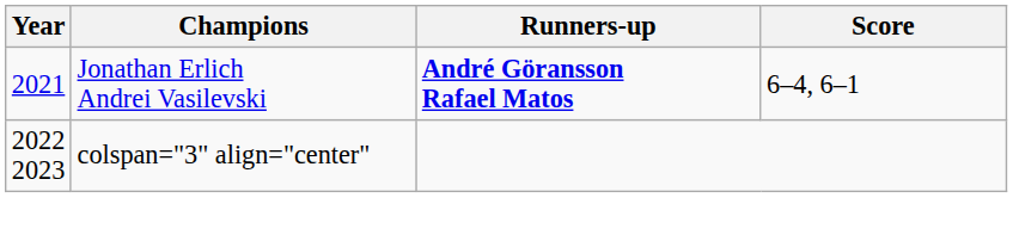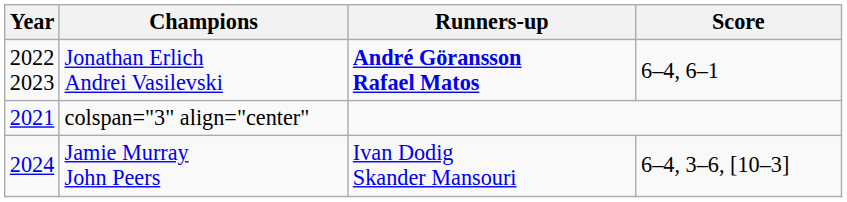Jonathan Erlich Andrei Vasilevski | Year: 2021 -> 2022 2023
colspan="3" align="center" | Year: 2022 2023 -> 2021
+ row: 2024 | Jamie Murray John Peers | Ivan Dodig Skander Mansouri | 6–4, 3–6, [10–3]
